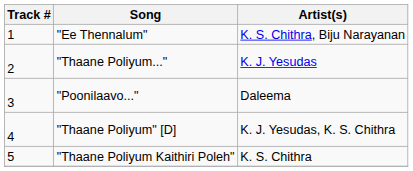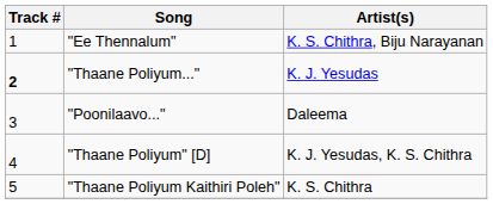"Thaane Poliyum..." | Track #: normal -> bold
